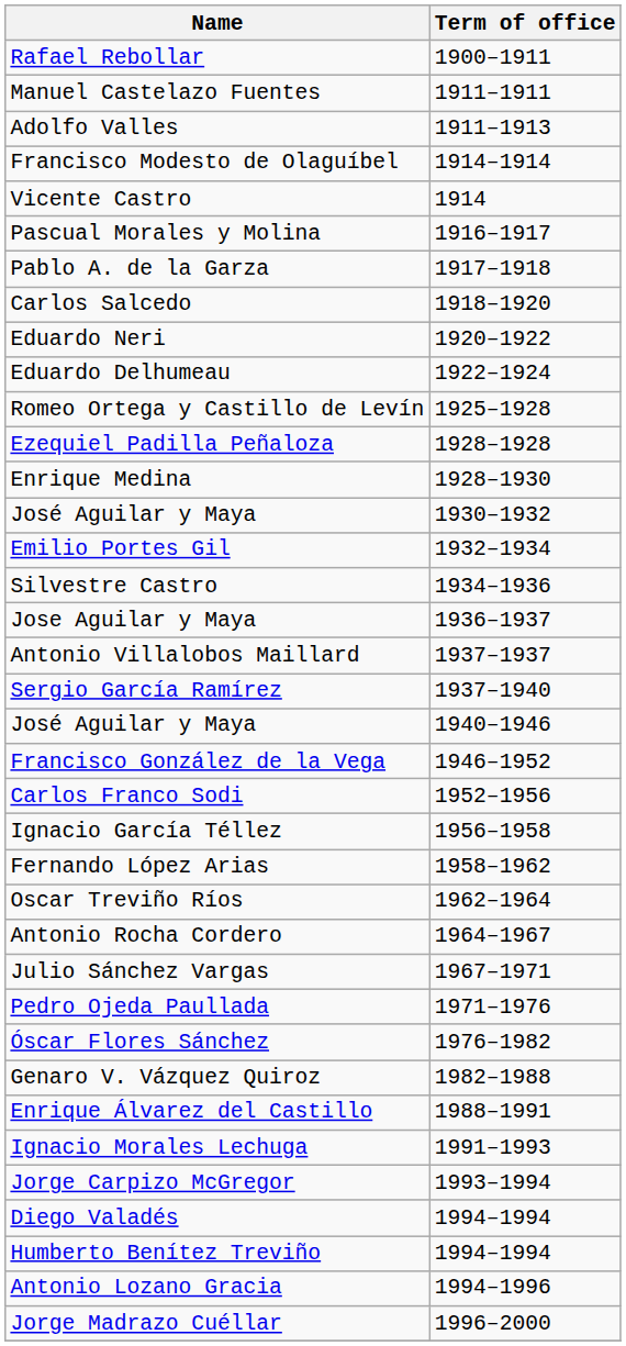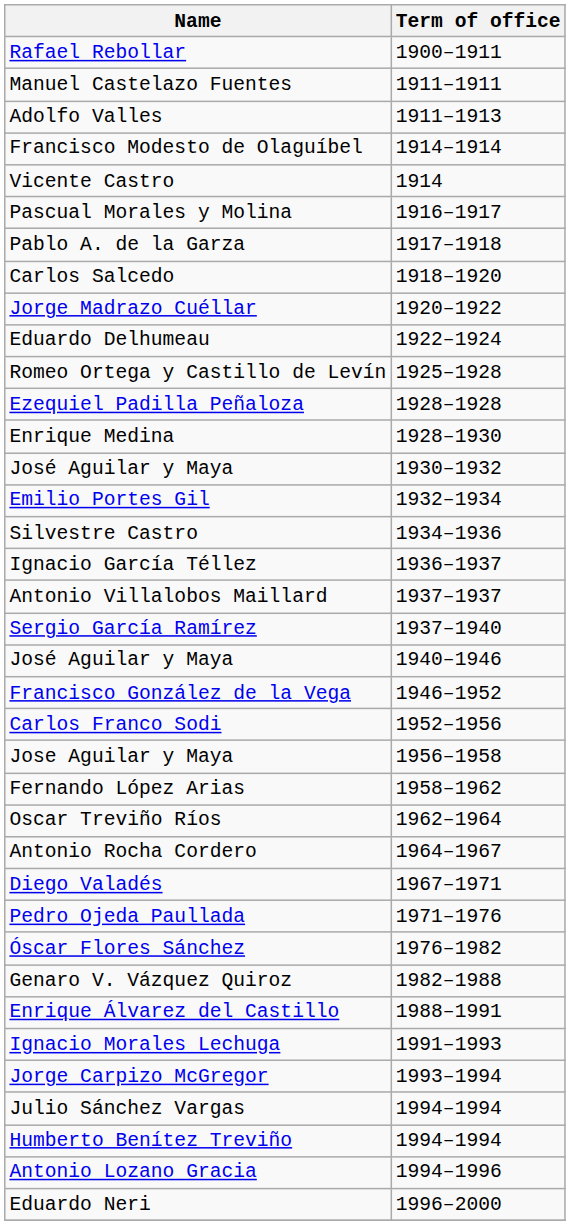row 10 | Name: Eduardo Neri -> Jorge Madrazo Cuéllar
row 18 | Name: Jose Aguilar y Maya -> Ignacio García Téllez
row 24 | Name: Ignacio García Téllez -> Jose Aguilar y Maya
row 28 | Name: Julio Sánchez Vargas -> Diego Valadés
row 35 | Name: Diego Valadés -> Julio Sánchez Vargas
row 38 | Name: Jorge Madrazo Cuéllar -> Eduardo Neri
